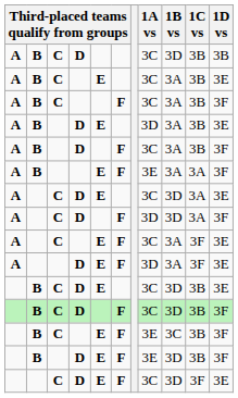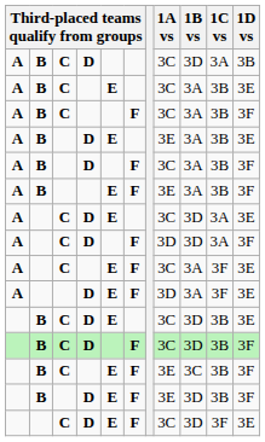row 2 | 1C vs: 3B -> 3A
row 5 | 1A vs: 3D -> 3E
row 7 | 1C vs: 3A -> 3B
